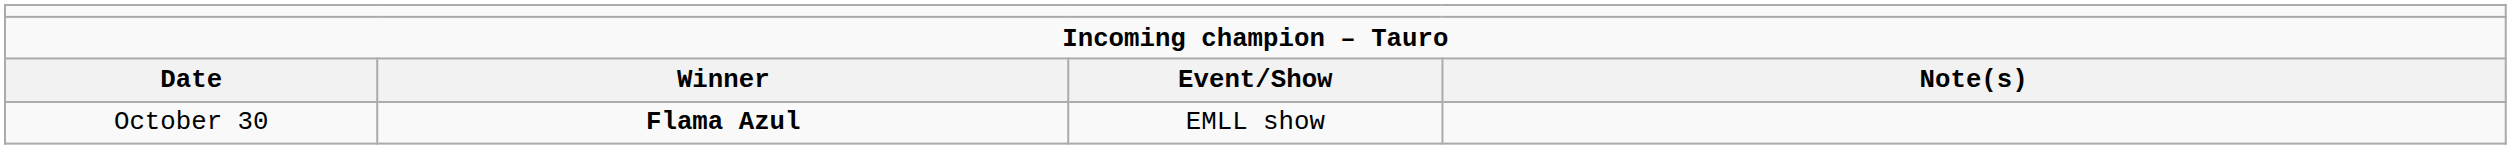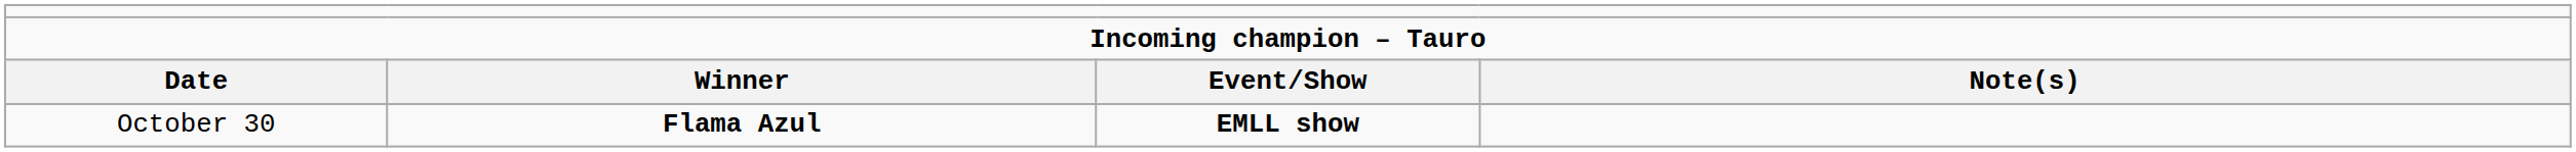October 30 | column 3: normal -> bold
